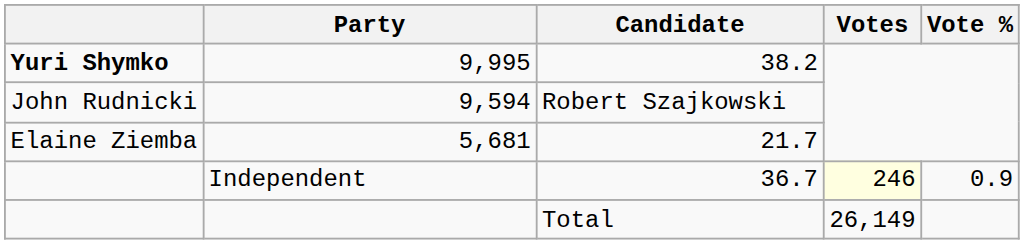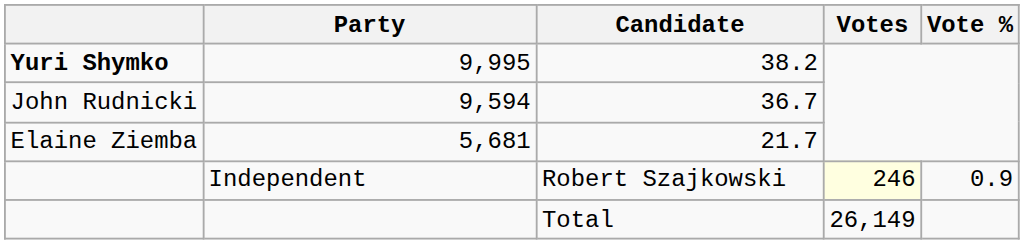9,594 | Candidate: Robert Szajkowski -> 36.7
Independent | Candidate: 36.7 -> Robert Szajkowski
